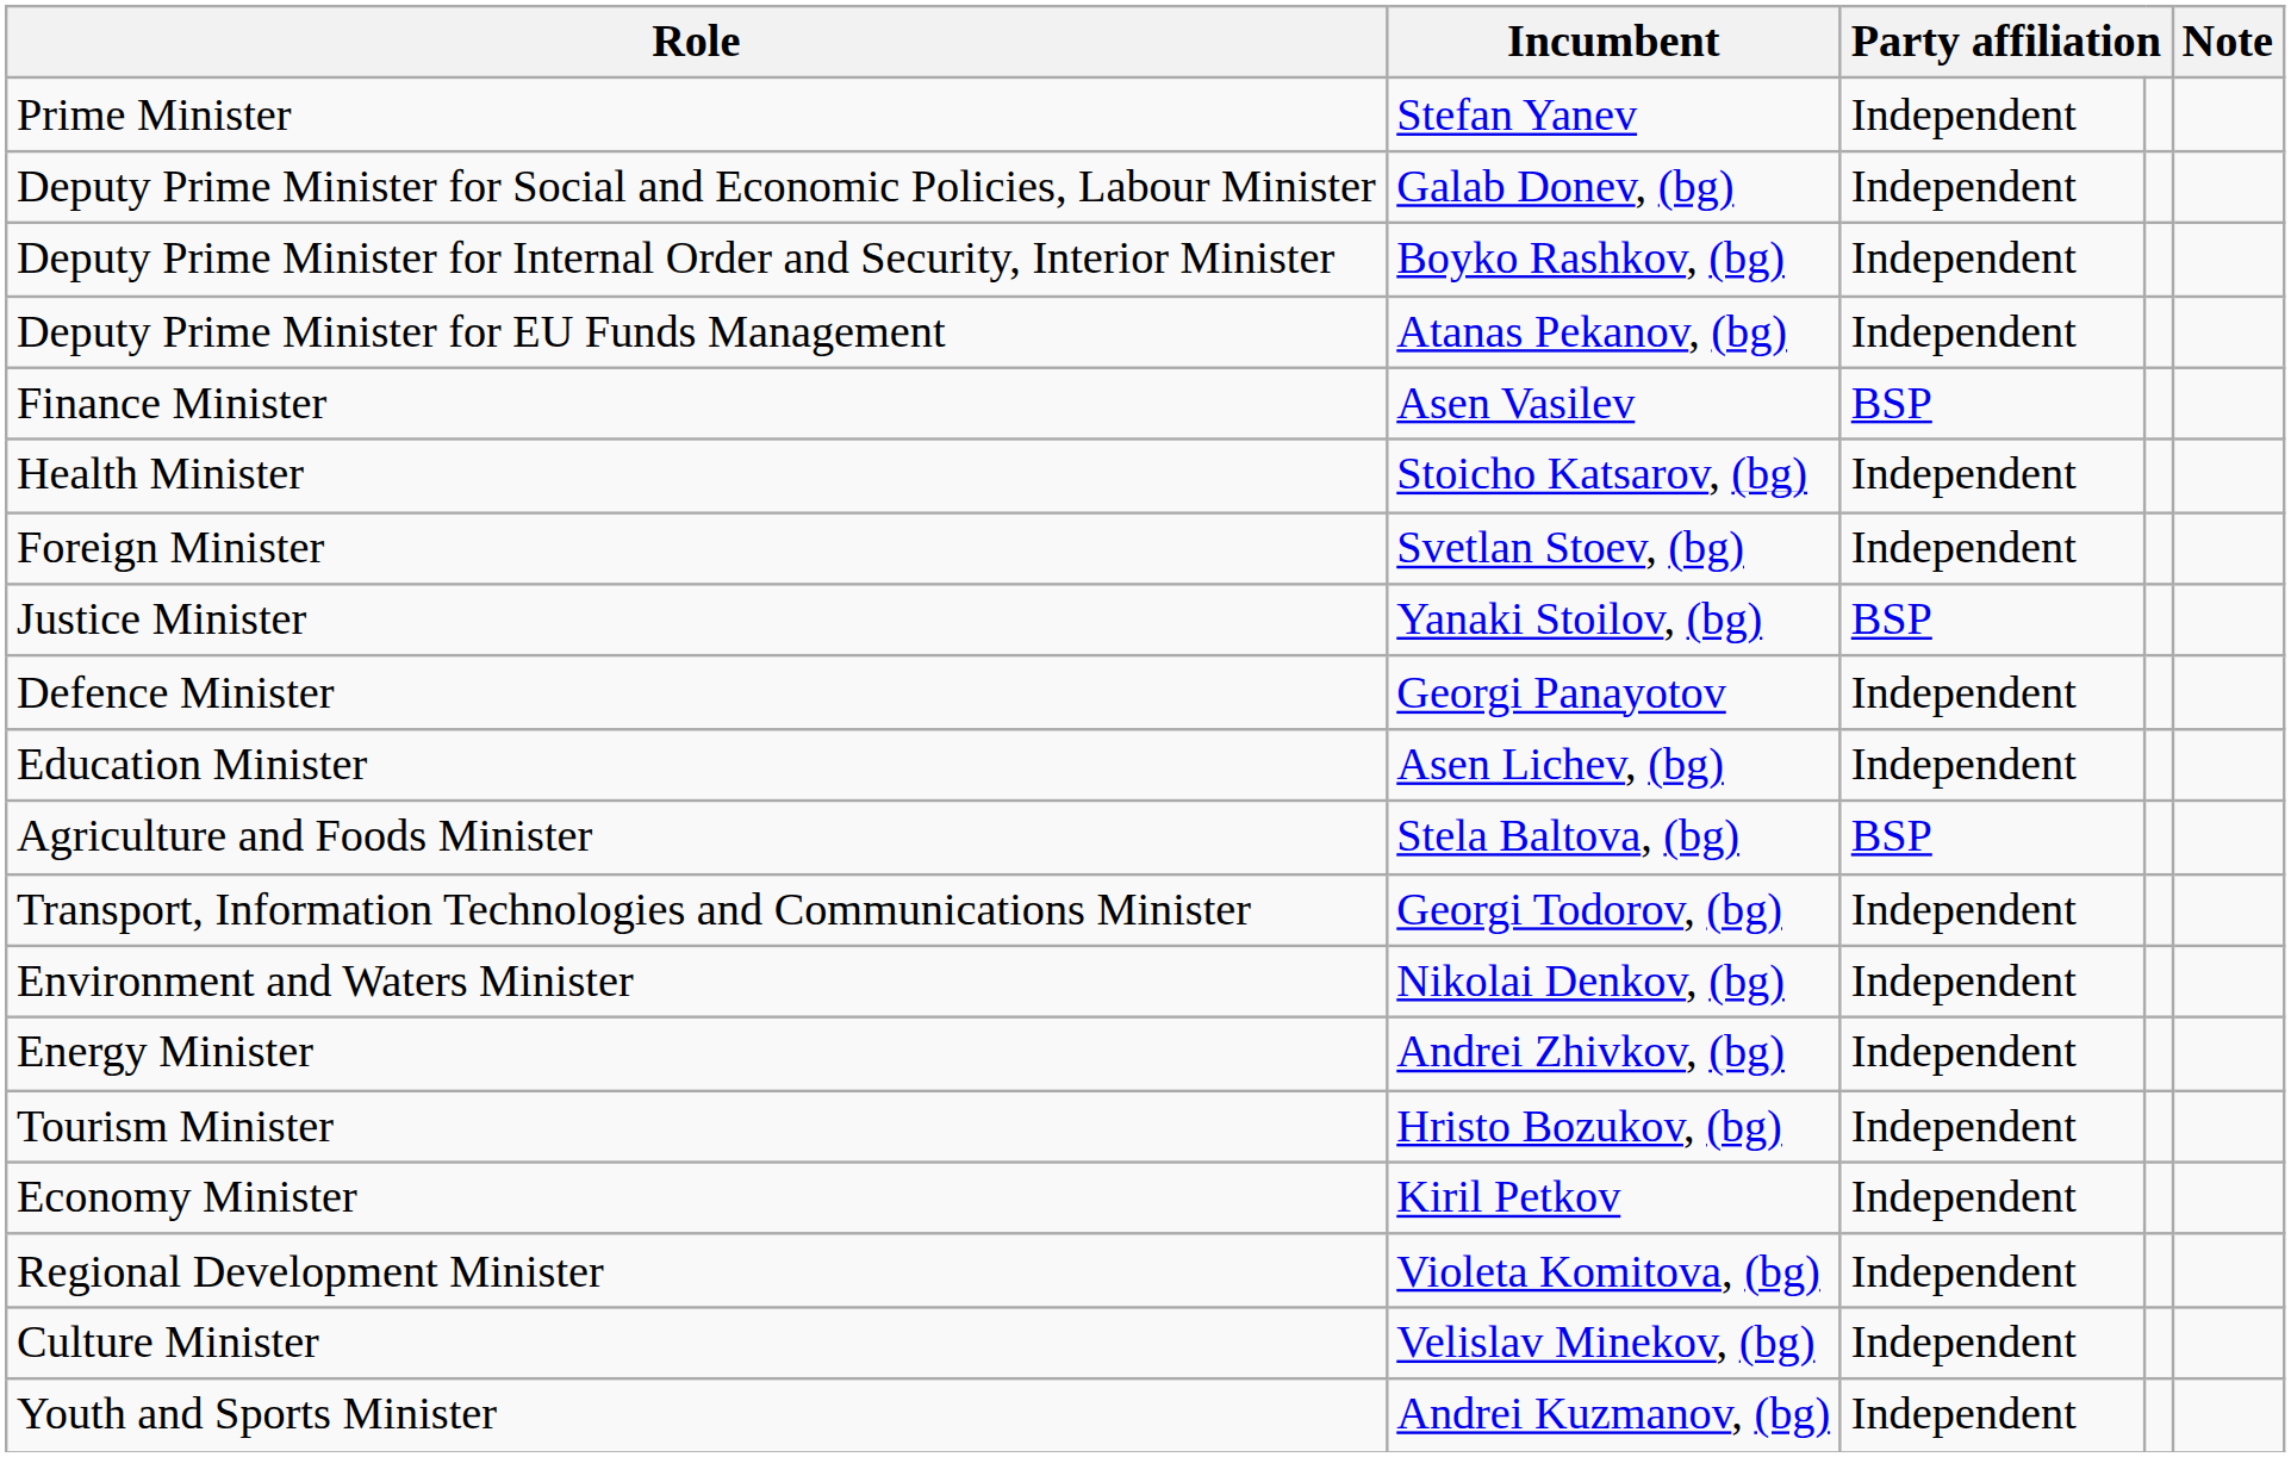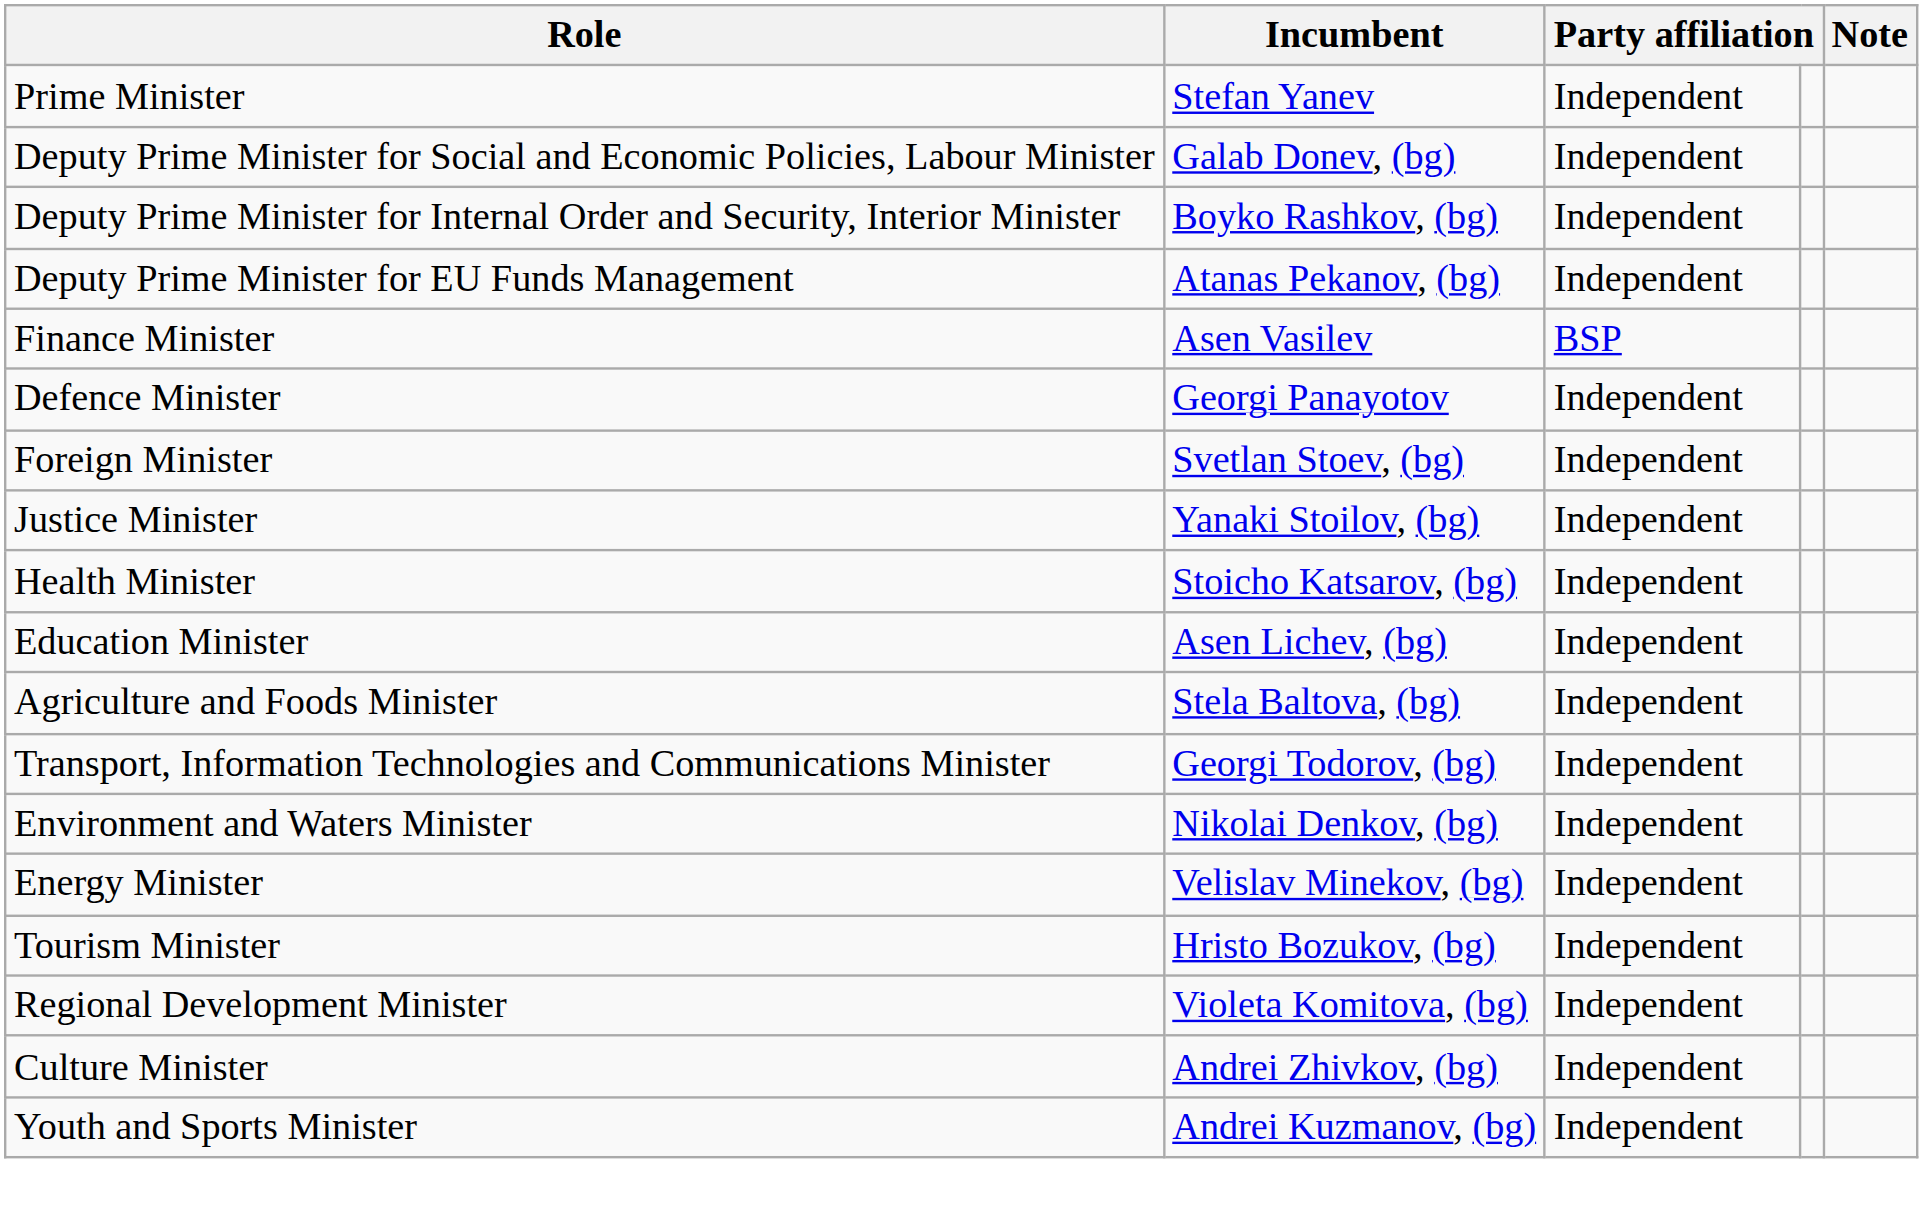rows swapped: Defence Minister <-> Health Minister
Justice Minister | column 3: BSP -> Independent
Agriculture and Foods Minister | column 3: BSP -> Independent
Energy Minister | Incumbent: Andrei Zhivkov, (bg) -> Velislav Minekov, (bg)
- row: Economy Minister | Kiril Petkov | Independent
Culture Minister | Incumbent: Velislav Minekov, (bg) -> Andrei Zhivkov, (bg)
